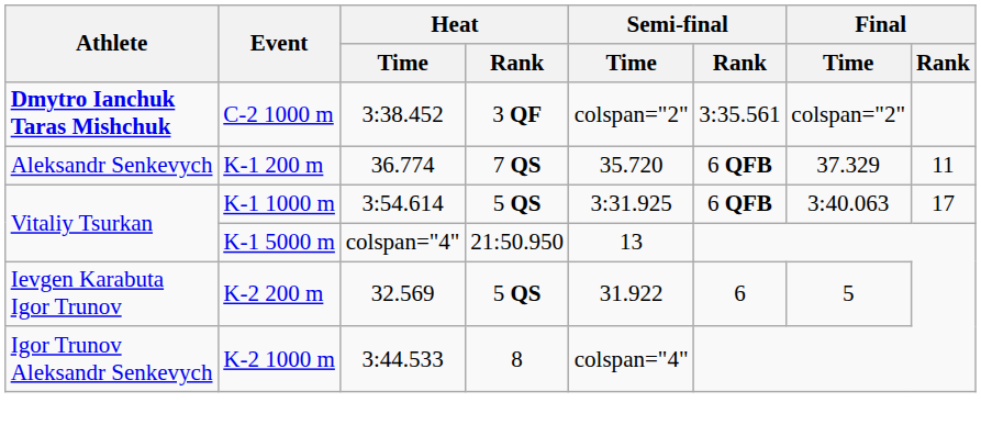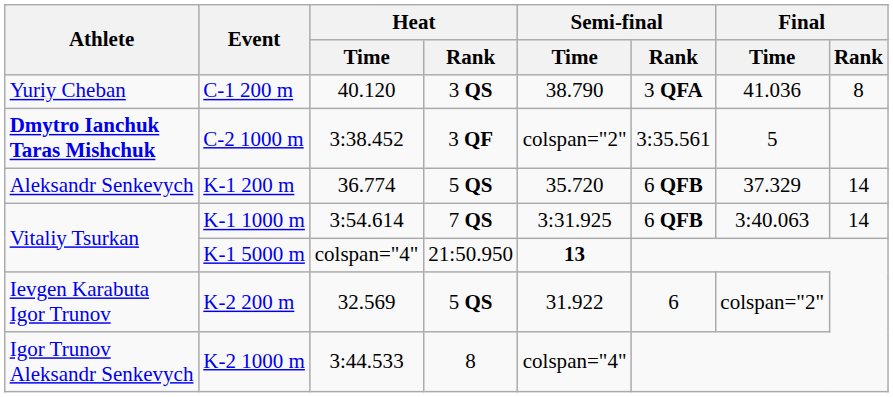+ row: Yuriy Cheban | C-1 200 m | 40.120 | 3 QS | 38.790 | 3 QFA | 41.036 | 8
C-2 1000 m | Final / Time: colspan="2" -> 5
K-1 200 m | Heat / Rank: 7 QS -> 5 QS
K-1 200 m | Final / Rank: 11 -> 14
K-1 1000 m | Heat / Rank: 5 QS -> 7 QS
K-1 1000 m | Final / Rank: 17 -> 14
K-1 5000 m | Semi-final / Time: normal -> bold
K-2 200 m | Final / Time: 5 -> colspan="2"
